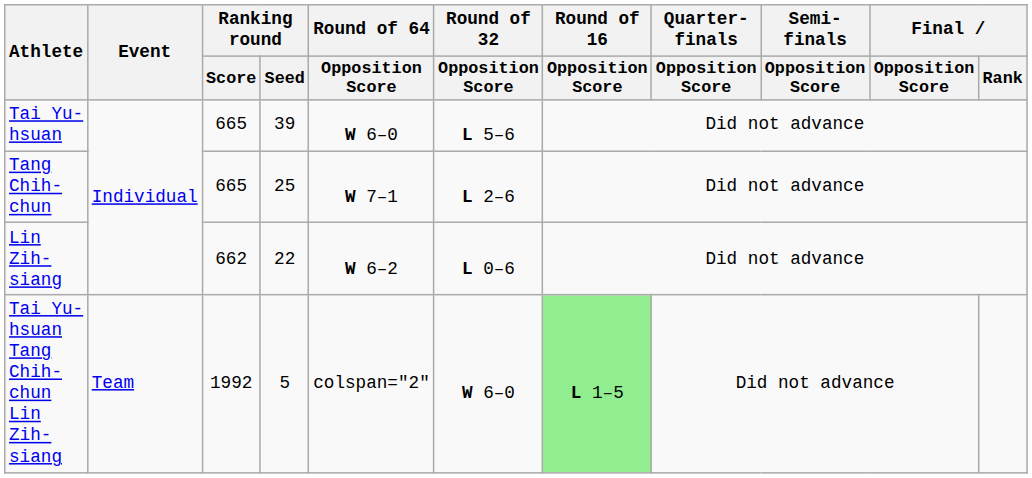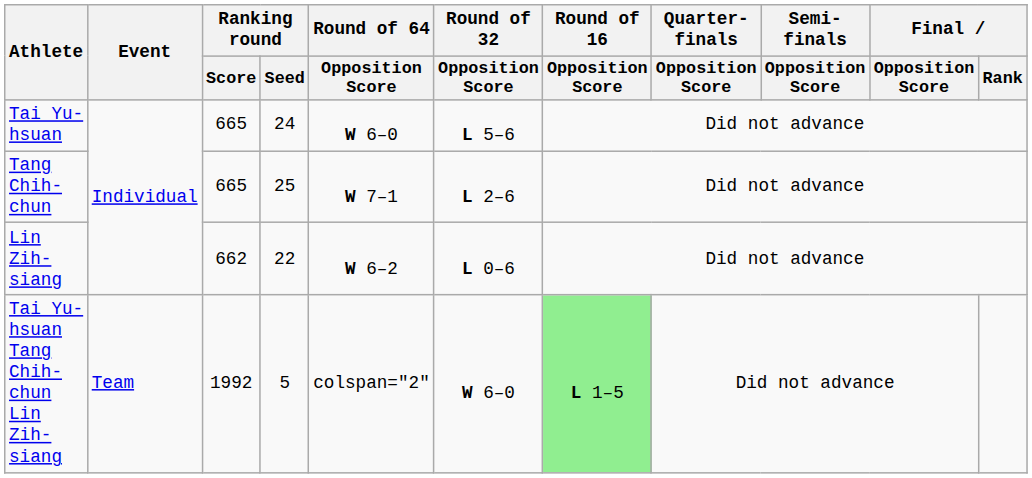Tai Yu-hsuan | Ranking round / Seed: 39 -> 24
